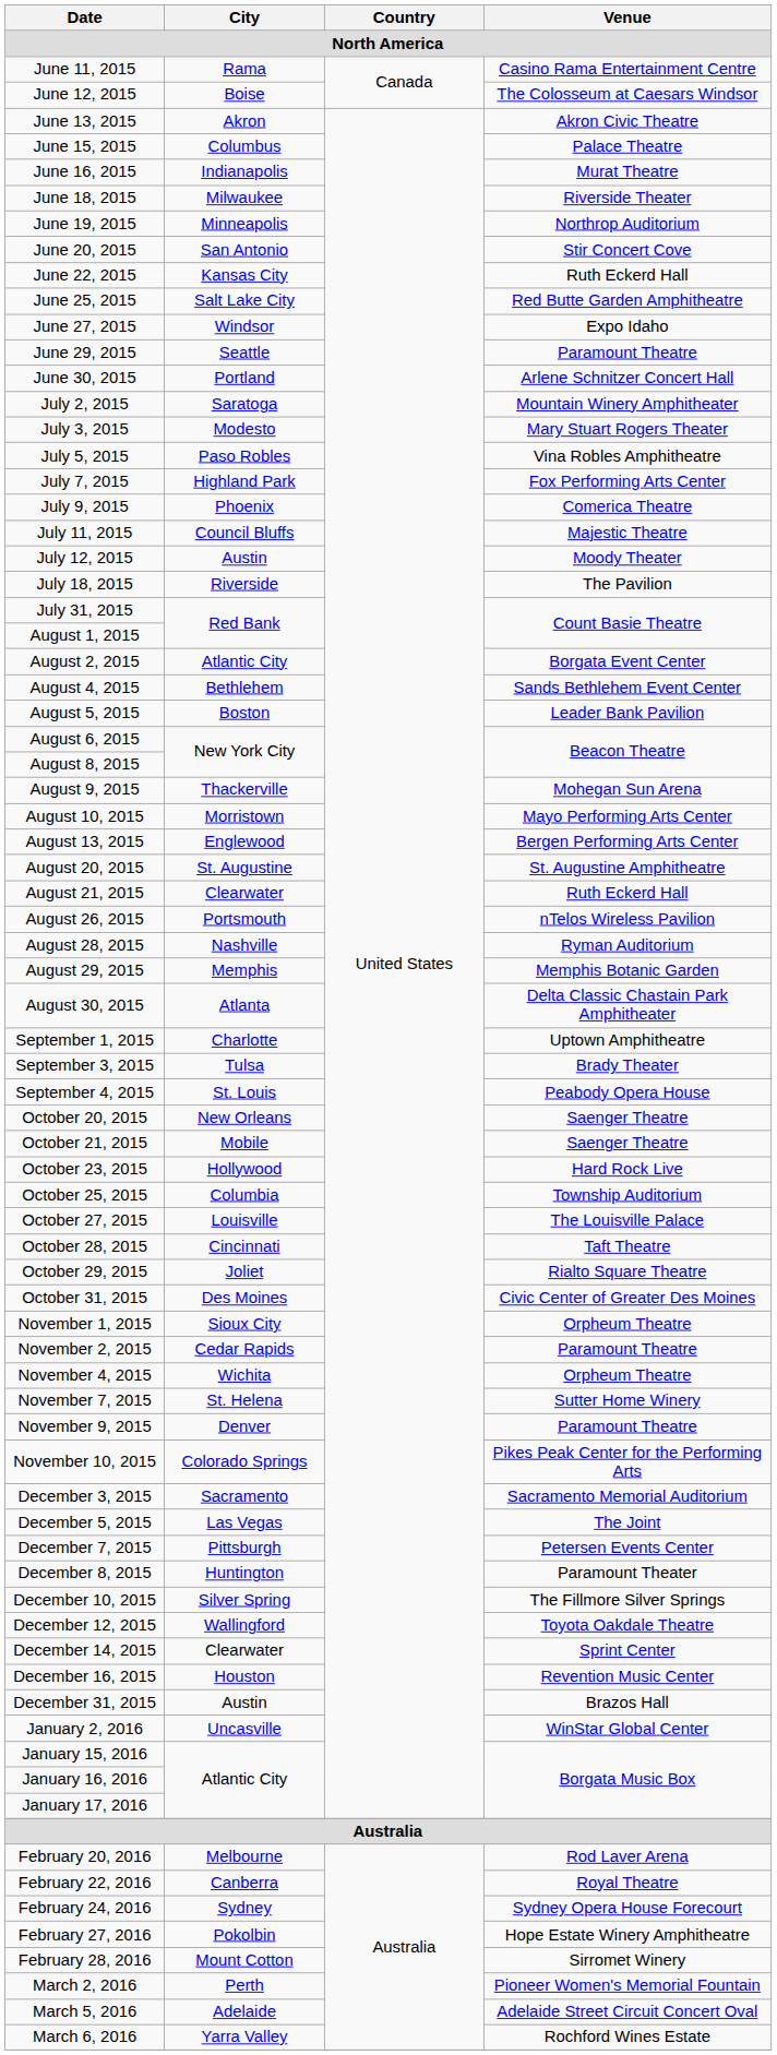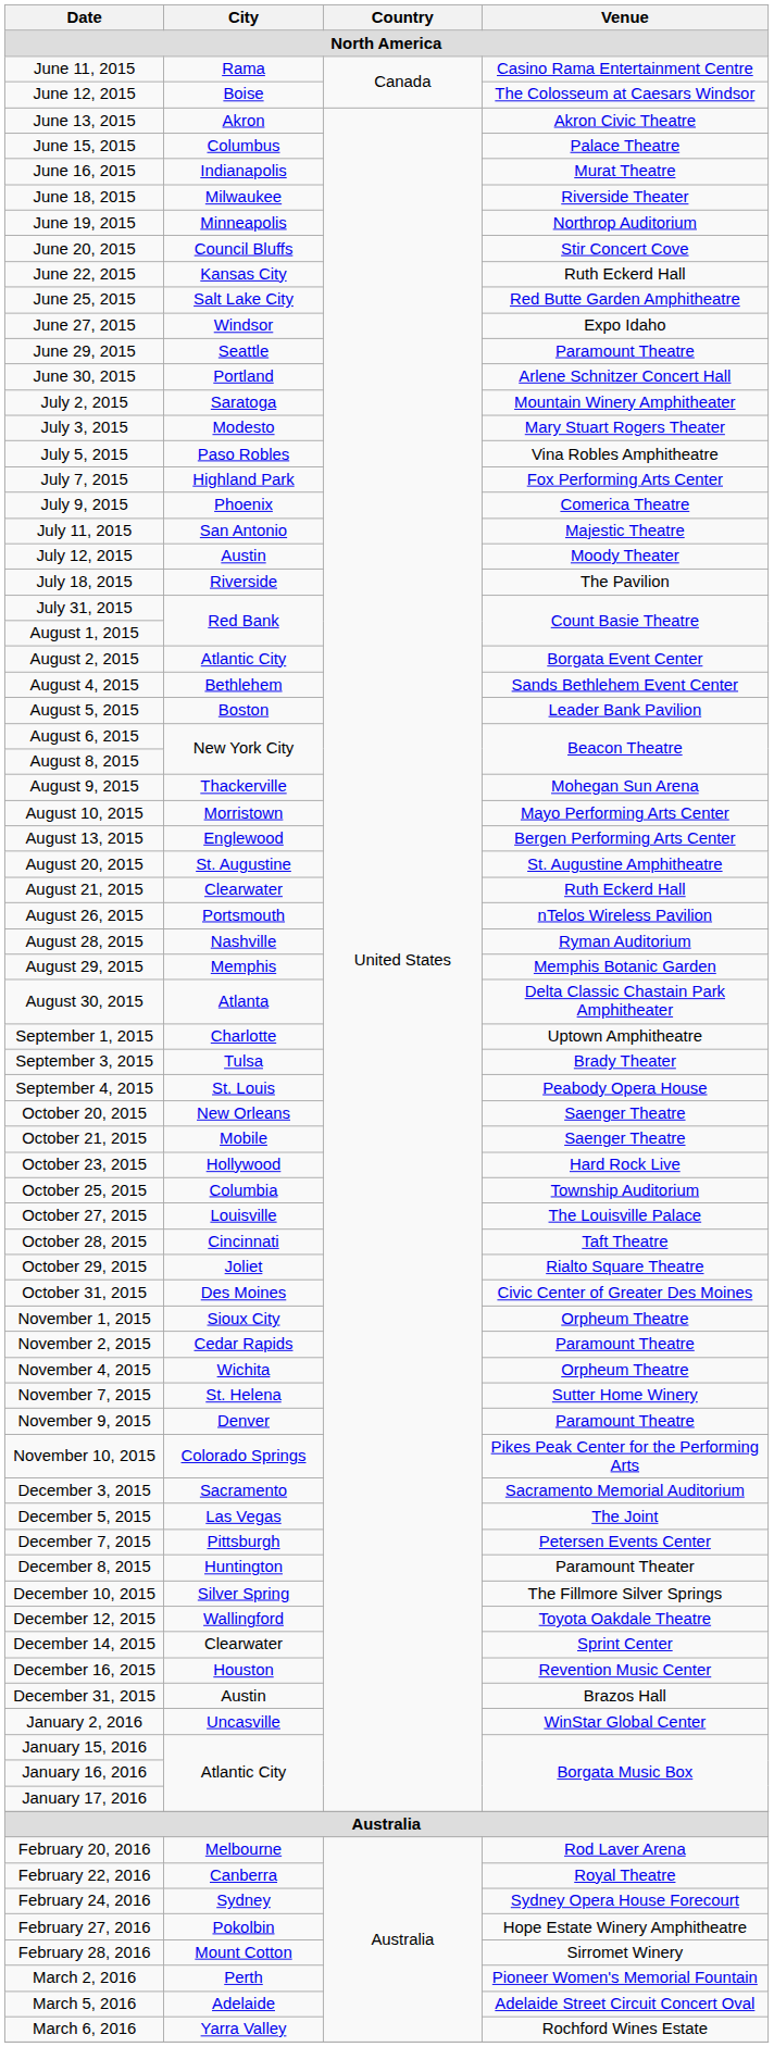June 20, 2015 | City: San Antonio -> Council Bluffs
July 11, 2015 | City: Council Bluffs -> San Antonio
